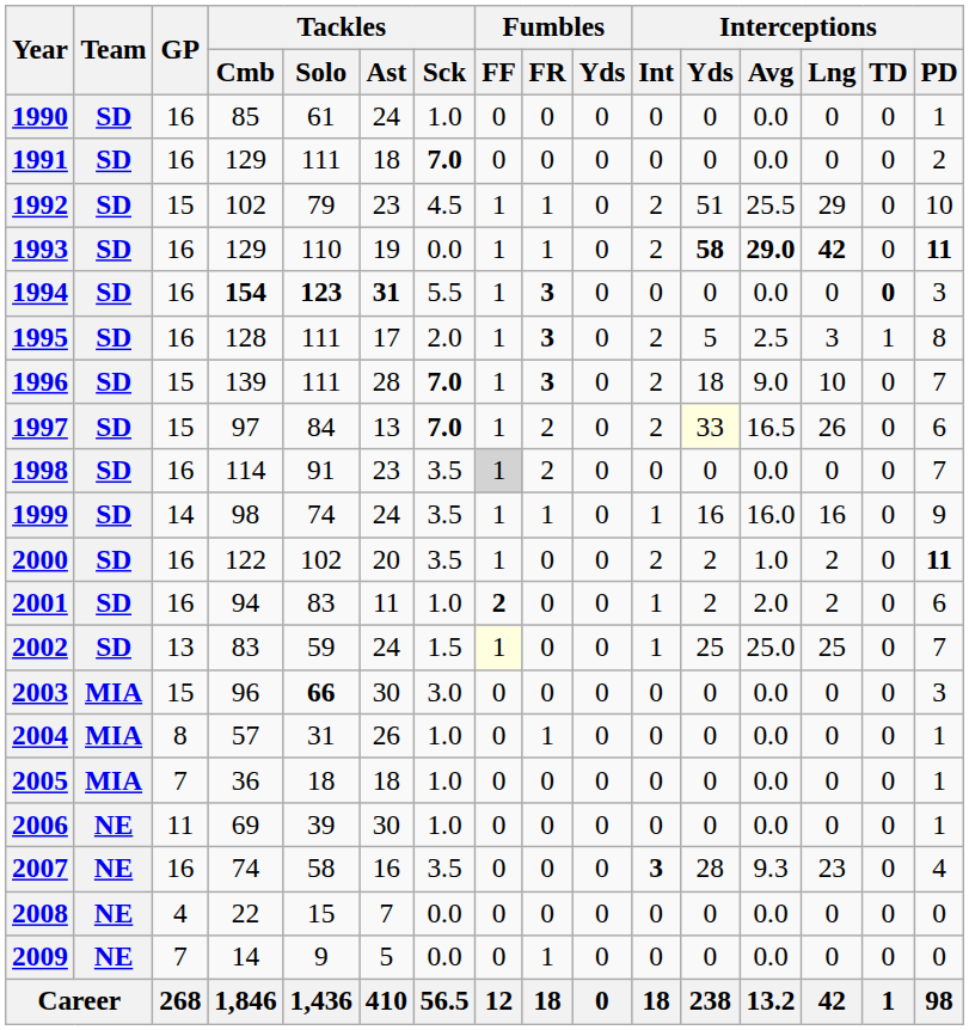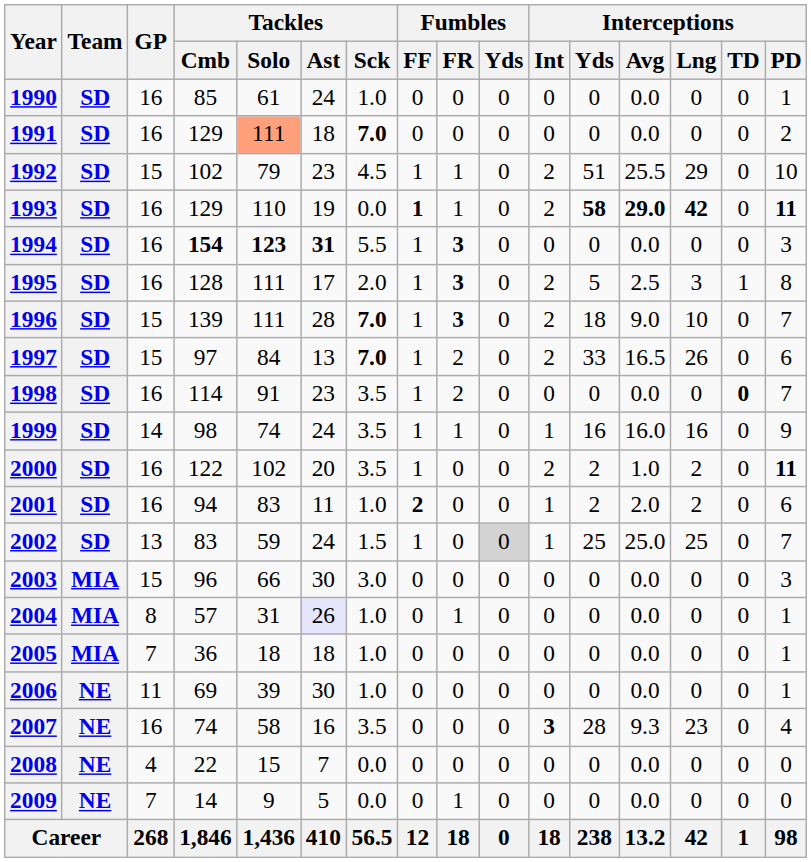1991 | Tackles / Solo: no background -> lightsalmon background
1993 | Fumbles / FF: normal -> bold
1994 | Interceptions / TD: bold -> normal
1997 | Interceptions / Yds: lightyellow background -> no background
1998 | Fumbles / FF: lightgrey background -> no background
1998 | Interceptions / TD: normal -> bold
2002 | Fumbles / FF: lightyellow background -> no background
2002 | Fumbles / Yds: no background -> lightgrey background
2003 | Tackles / Solo: bold -> normal
2004 | Tackles / Ast: no background -> lavender background
